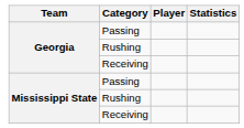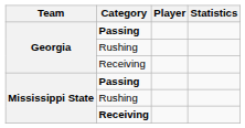Georgia / Passing | Category: normal -> bold
Mississippi State / Passing | Category: normal -> bold
Mississippi State / Receiving | Category: normal -> bold
